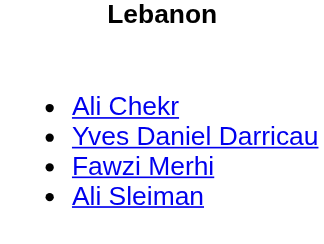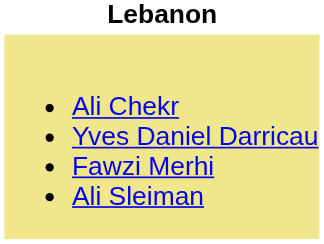row 2 | column 1: no background -> khaki background
